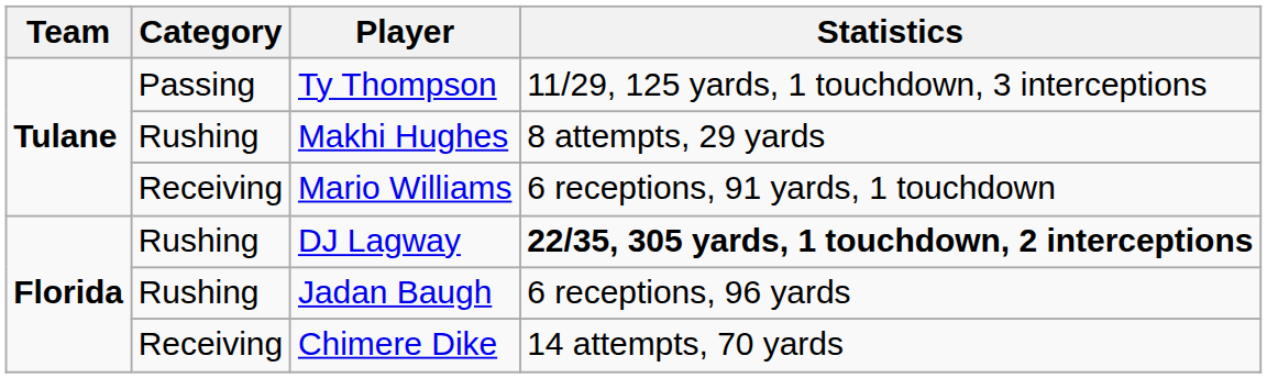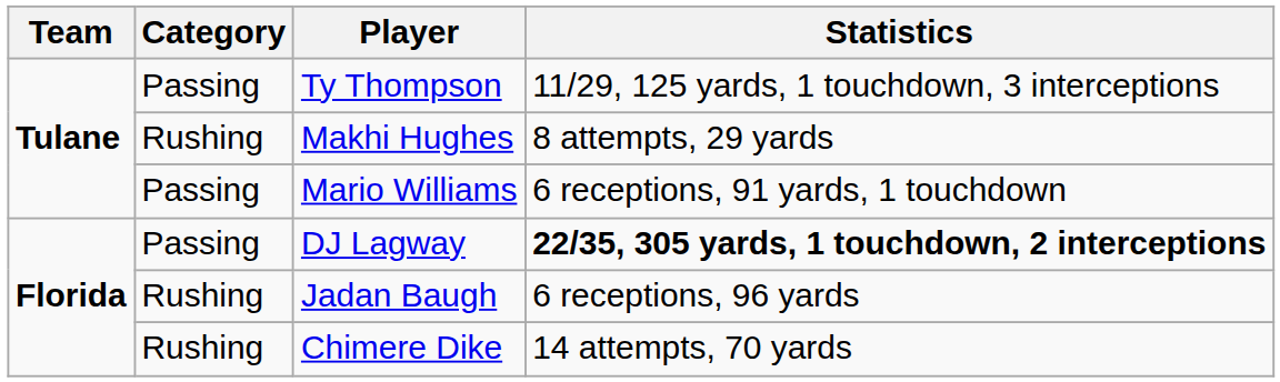Mario Williams | Category: Receiving -> Passing
DJ Lagway | Category: Rushing -> Passing
Chimere Dike | Category: Receiving -> Rushing
